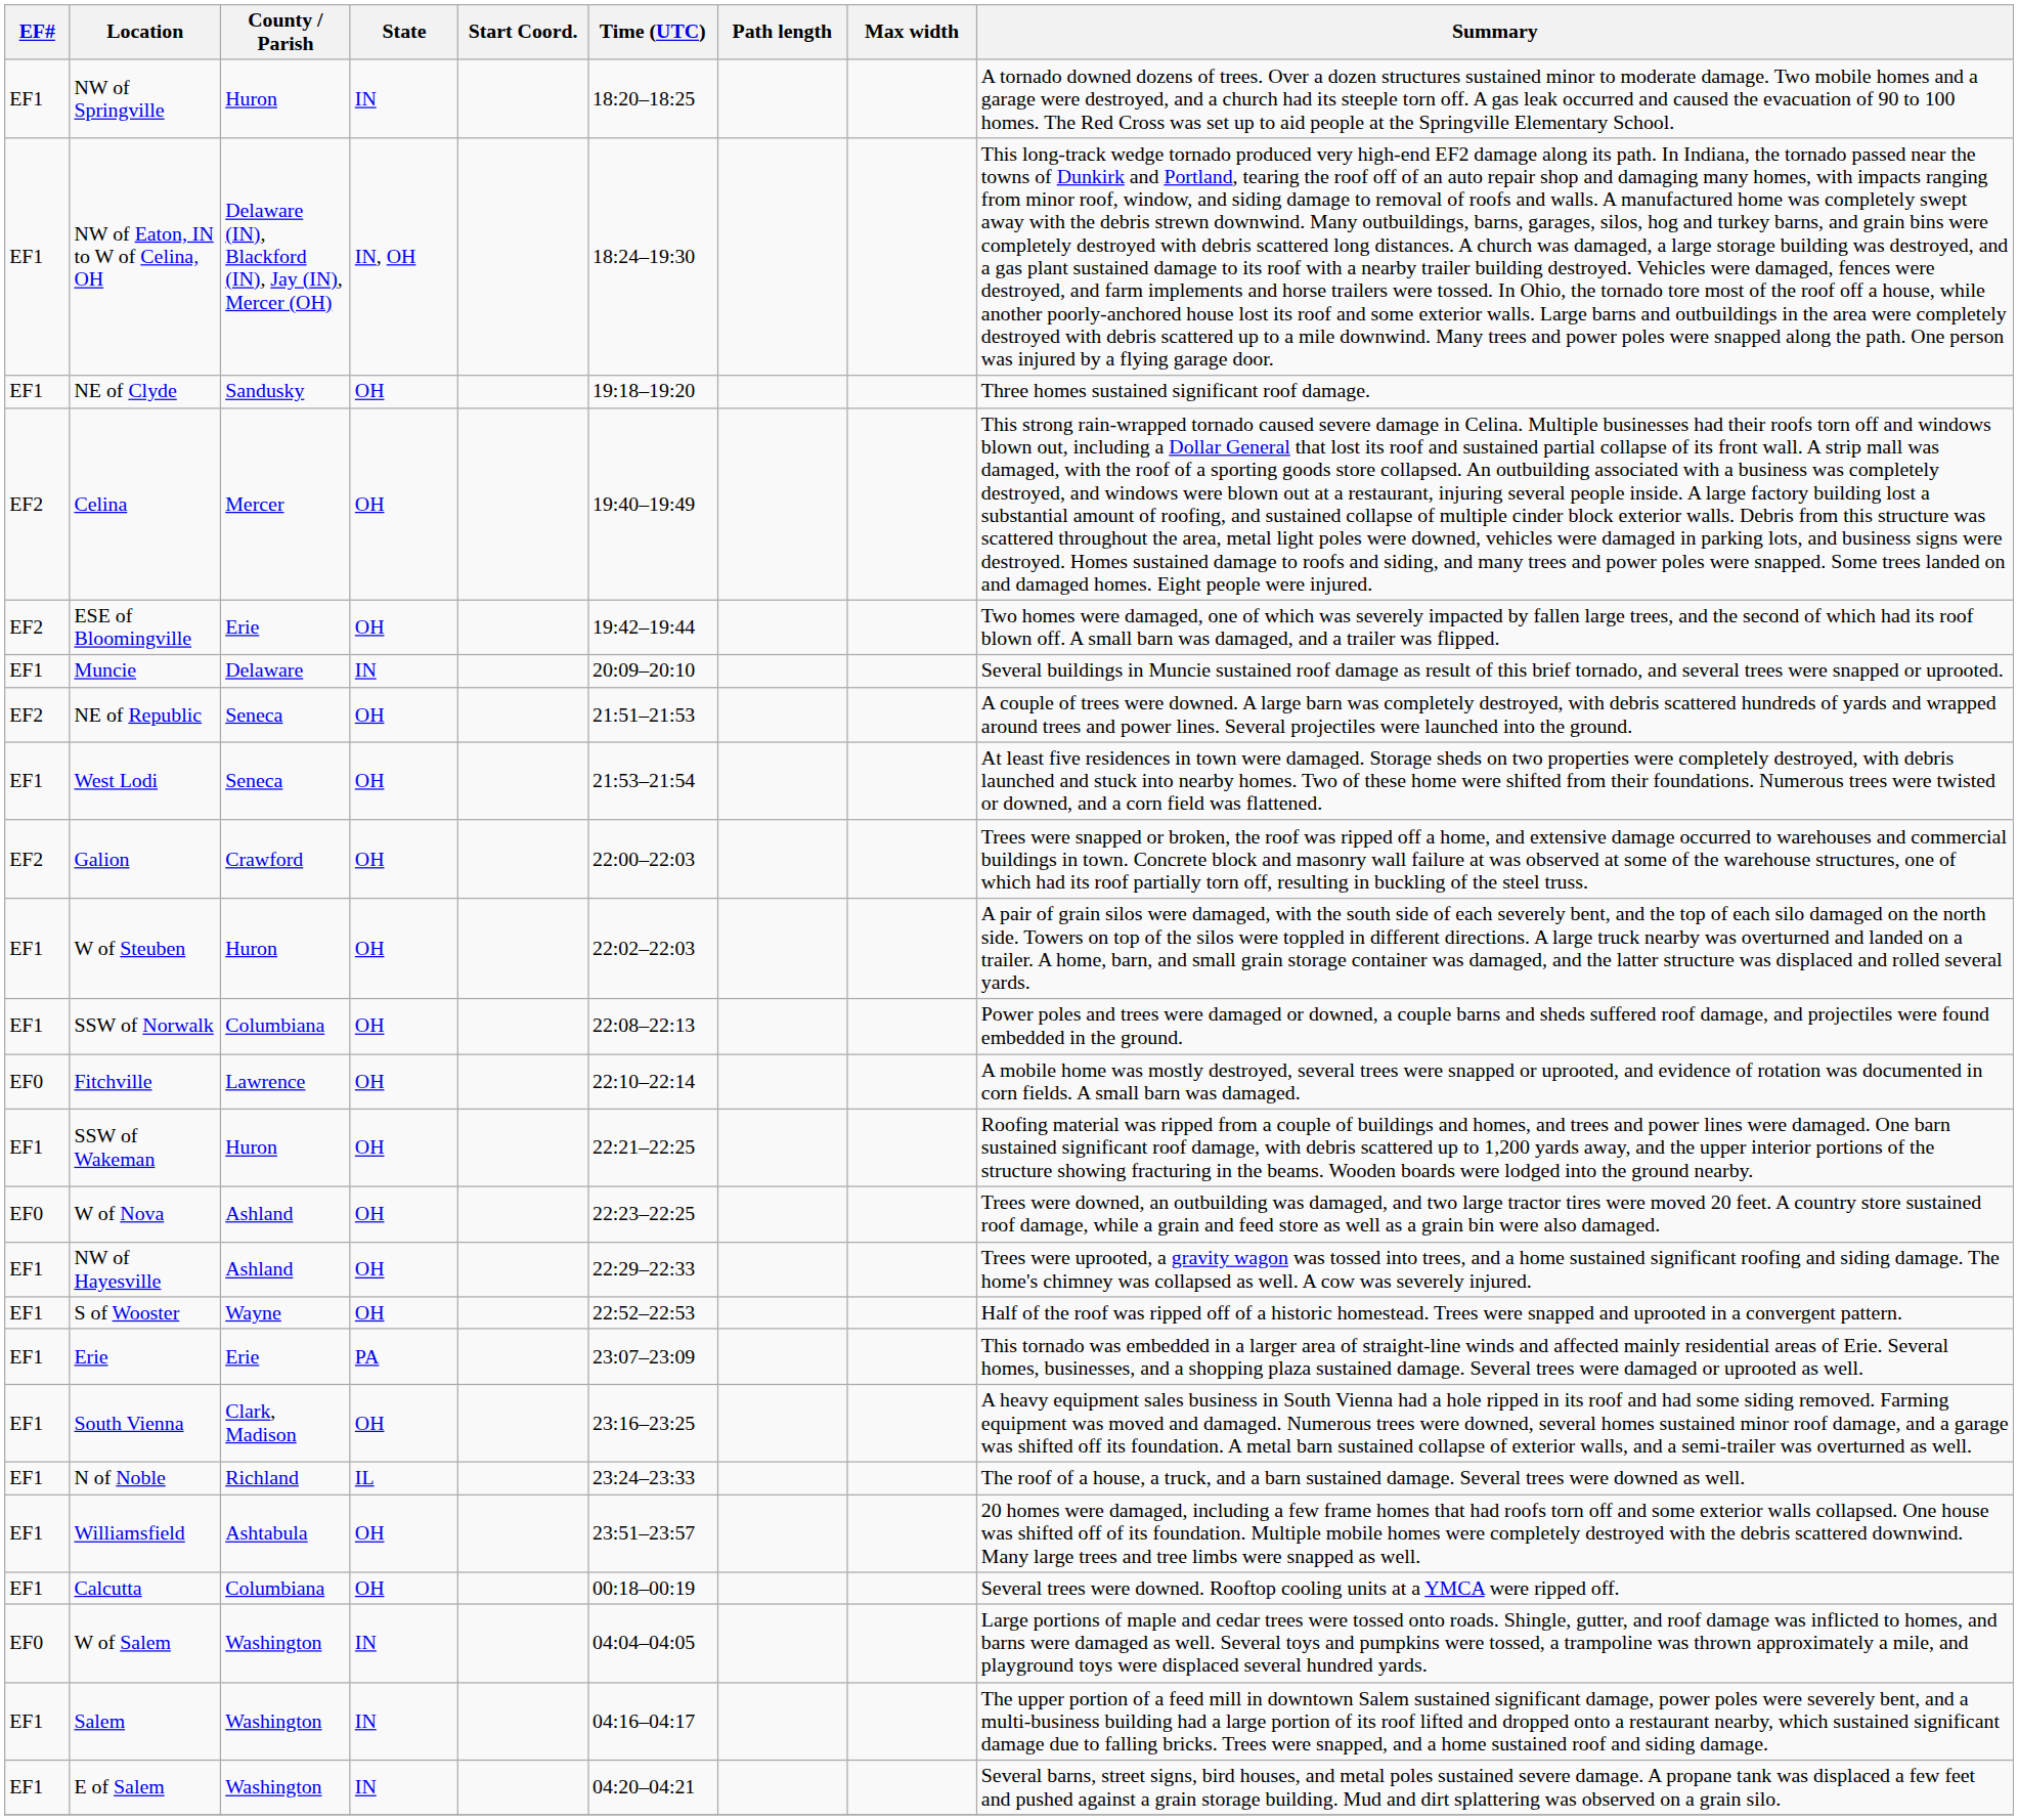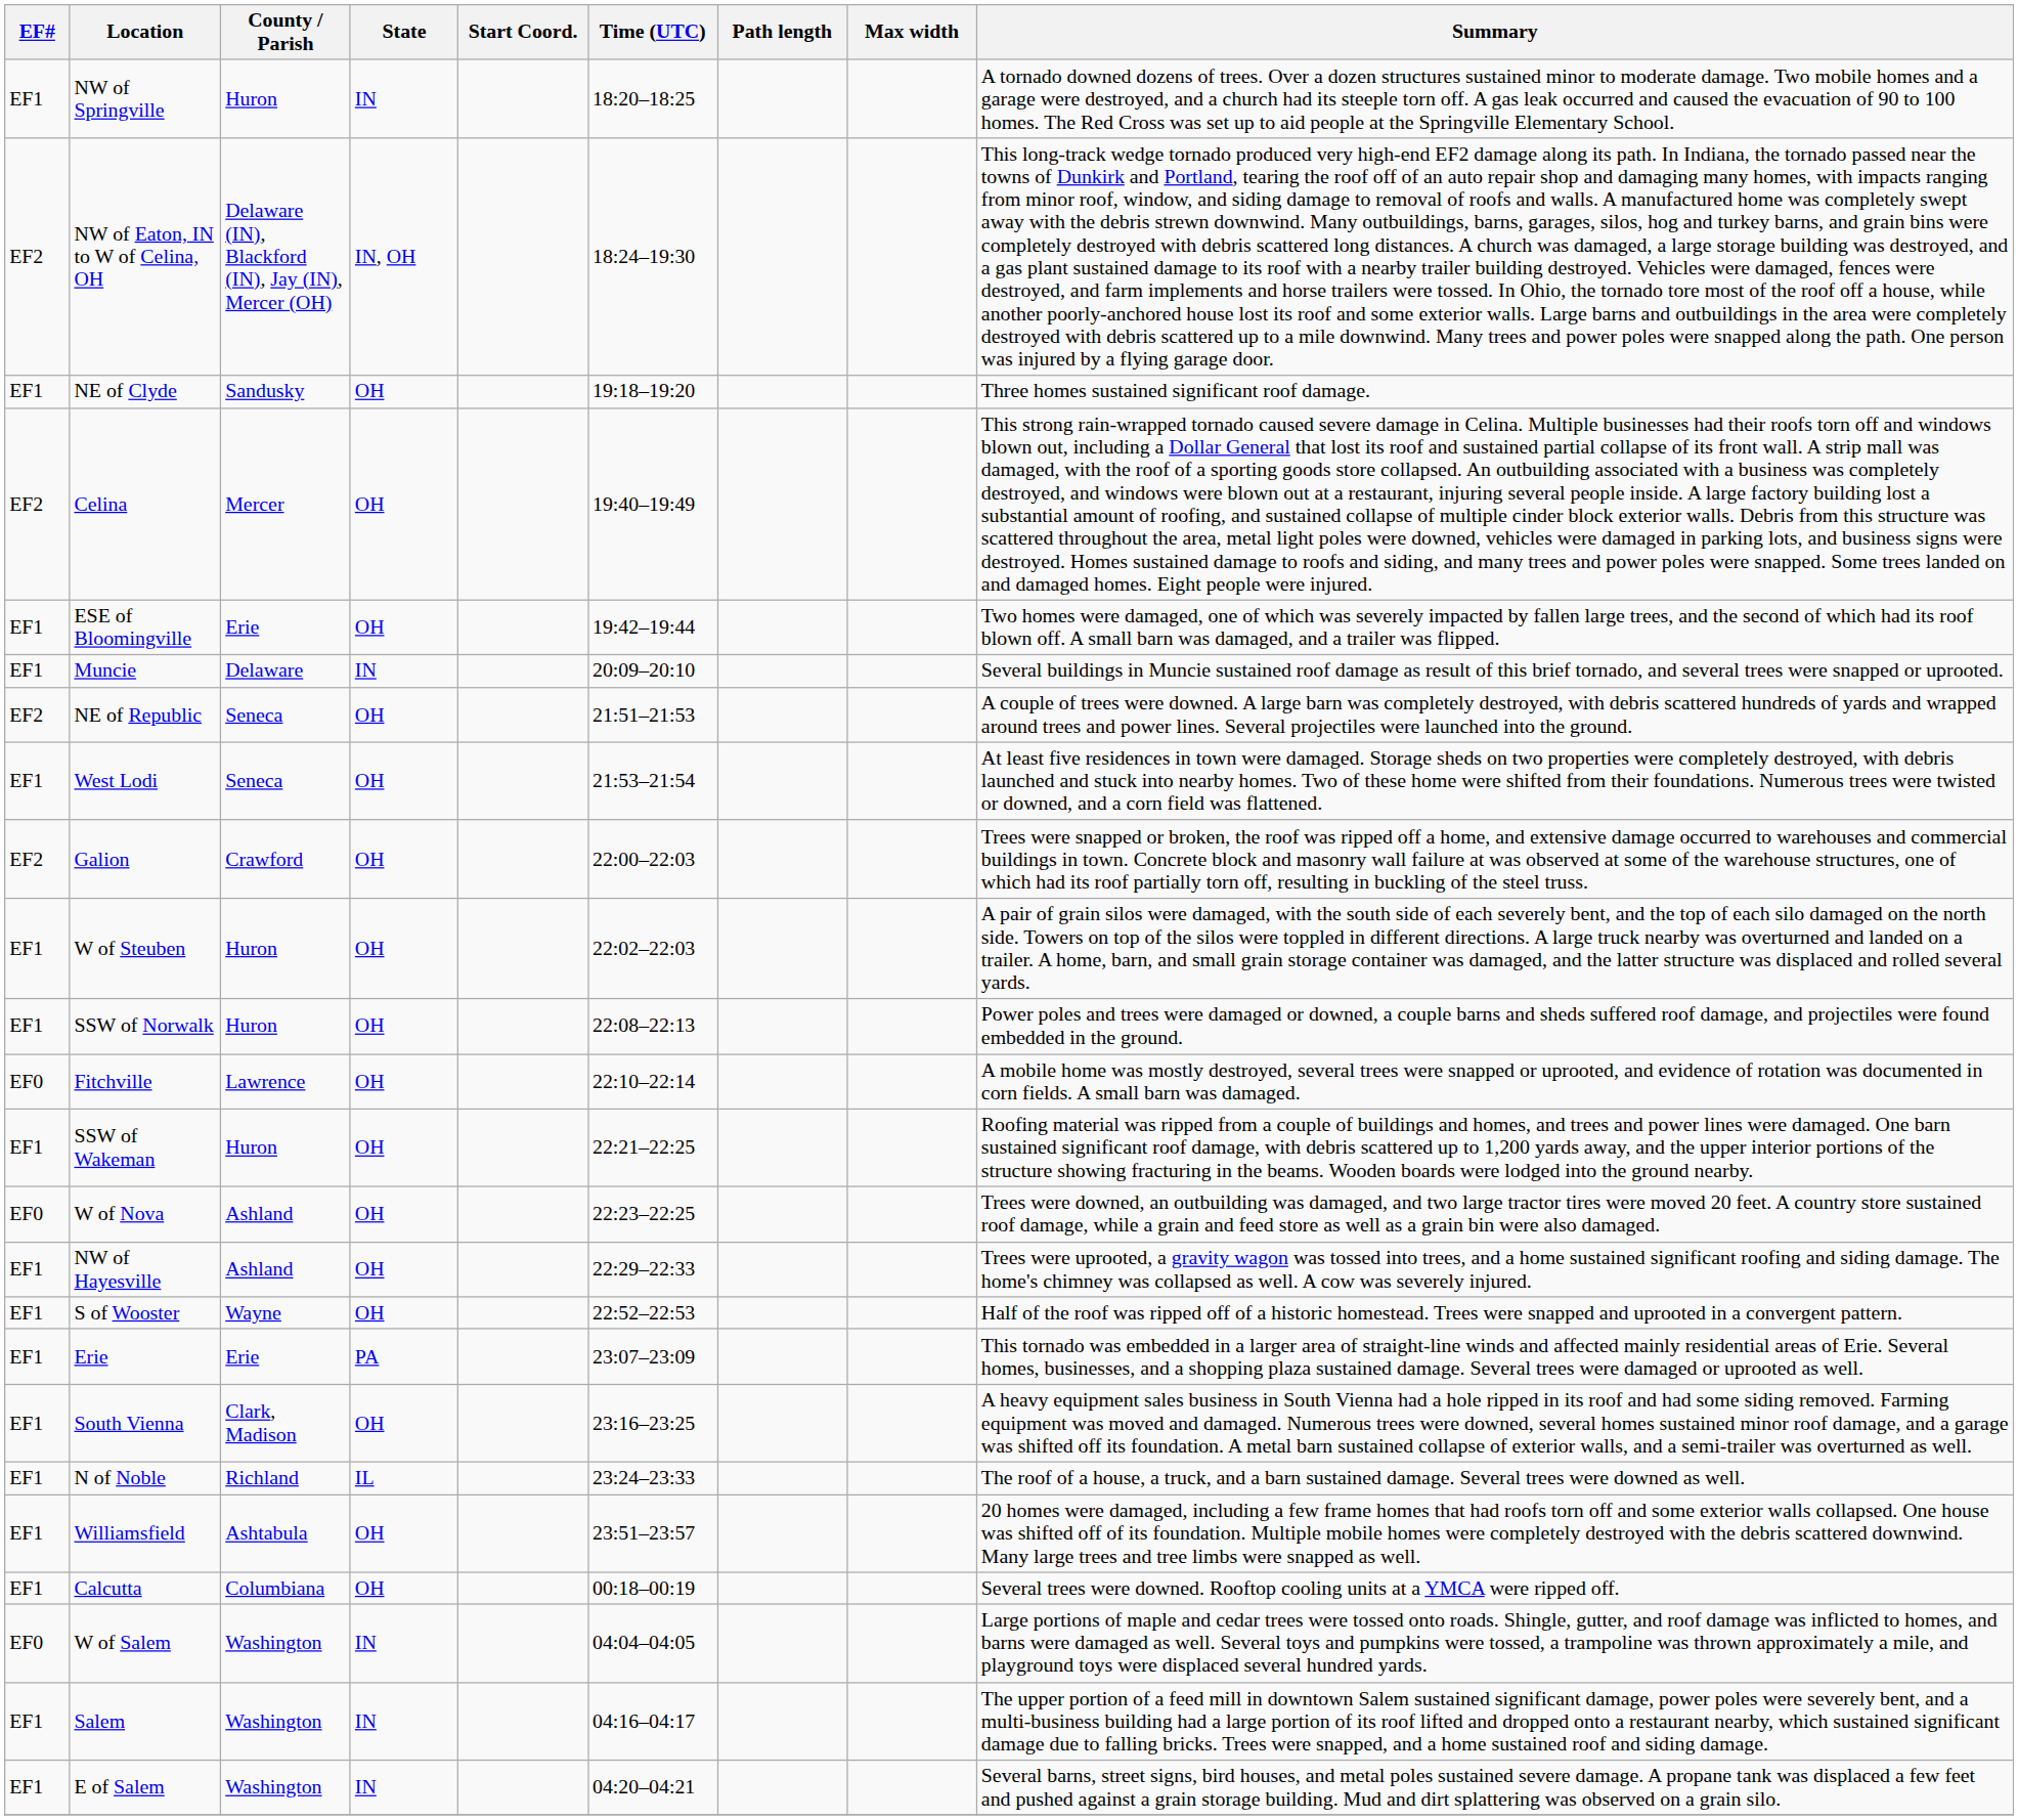NW of Eaton, IN to W of Celina, OH | EF#: EF1 -> EF2
ESE of Bloomingville | EF#: EF2 -> EF1
SSW of Norwalk | County / Parish: Columbiana -> Huron
